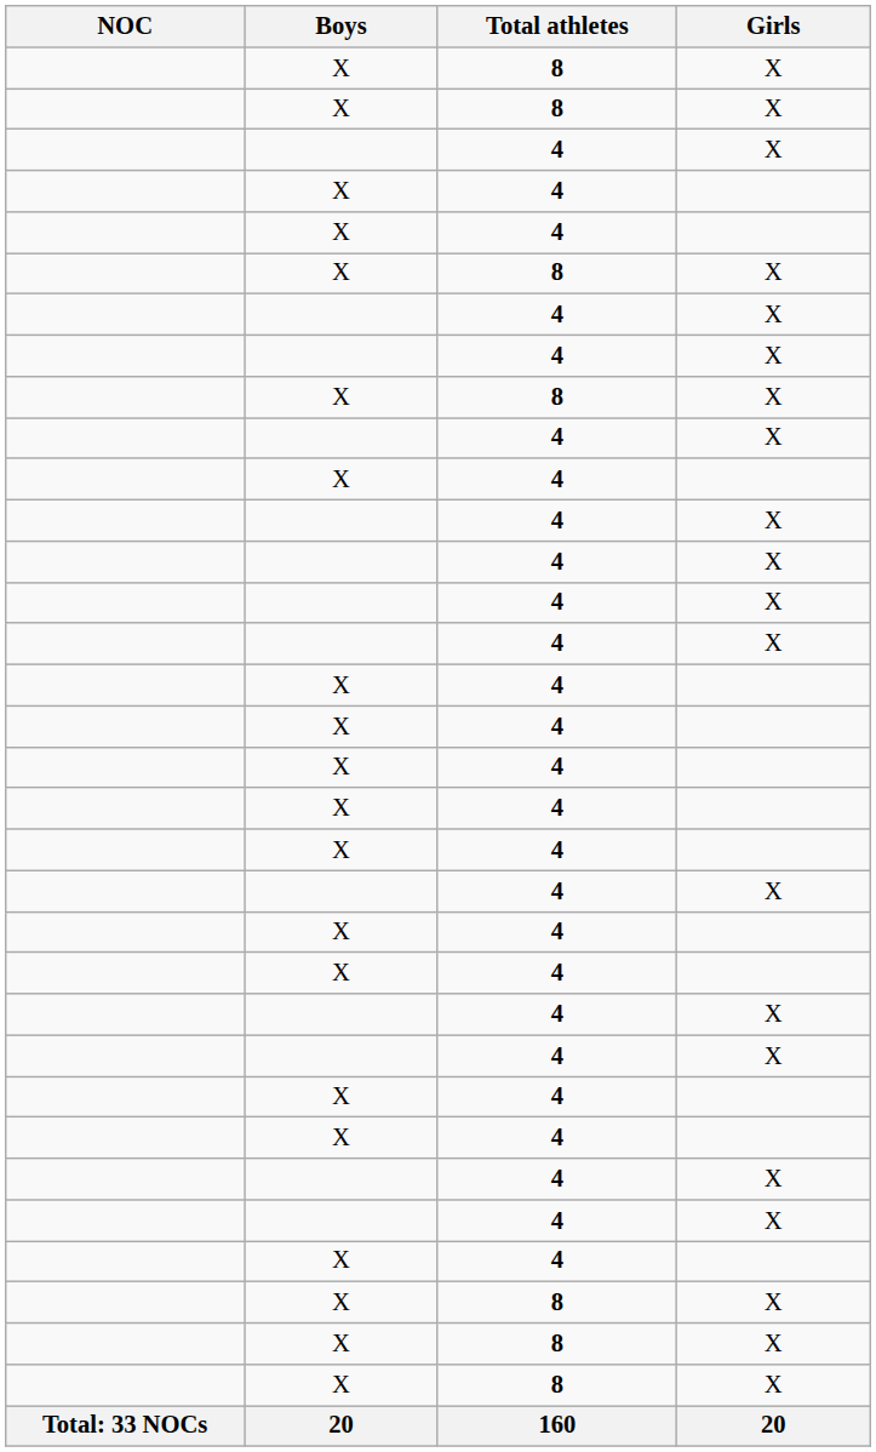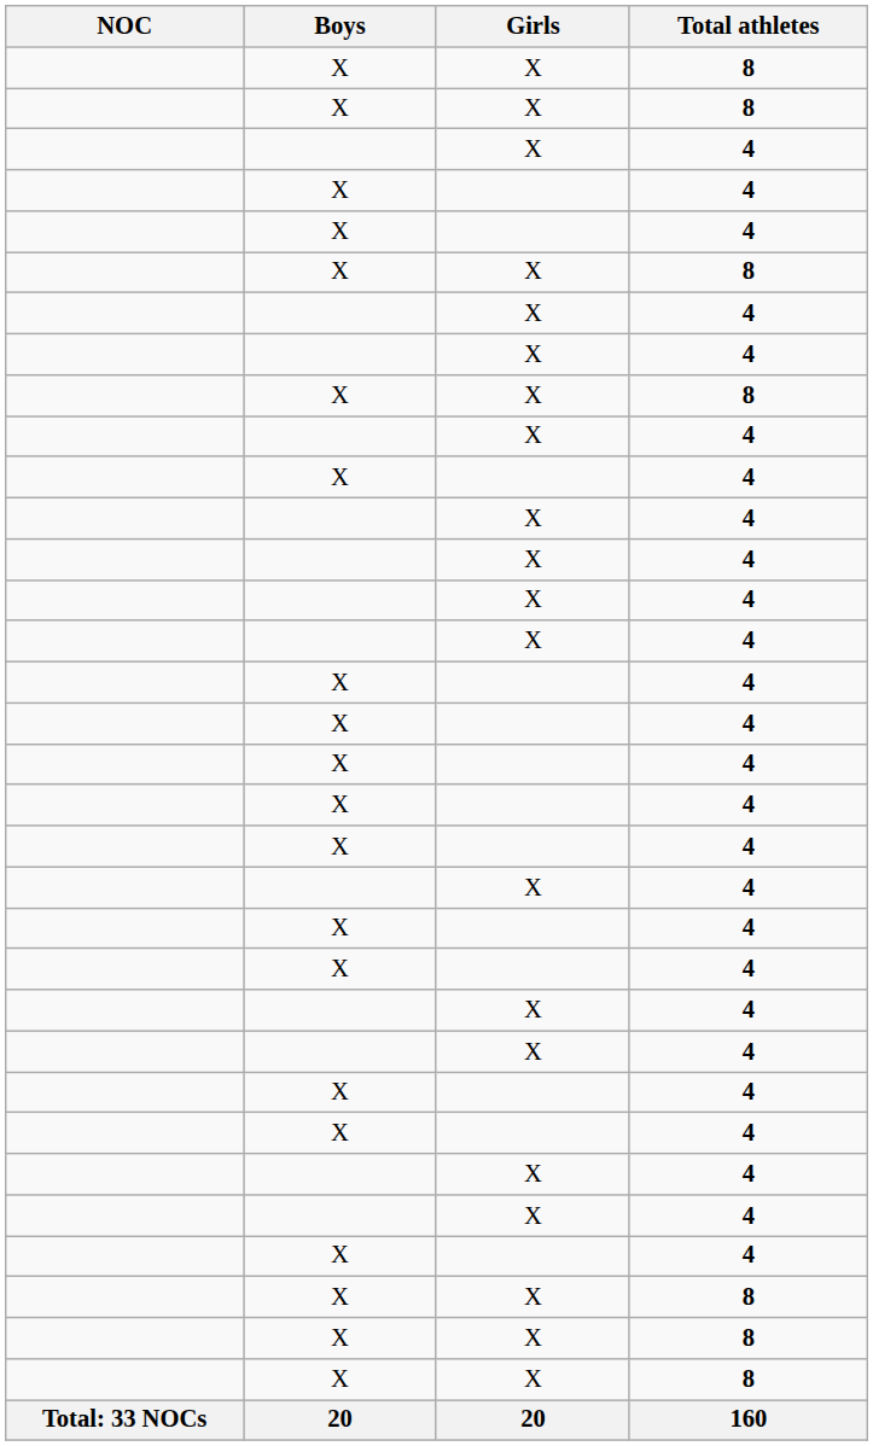columns swapped: Girls <-> Total athletes
